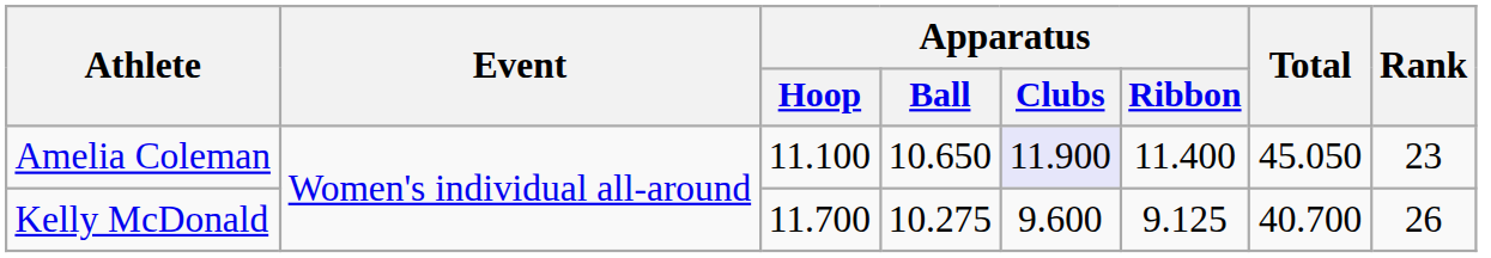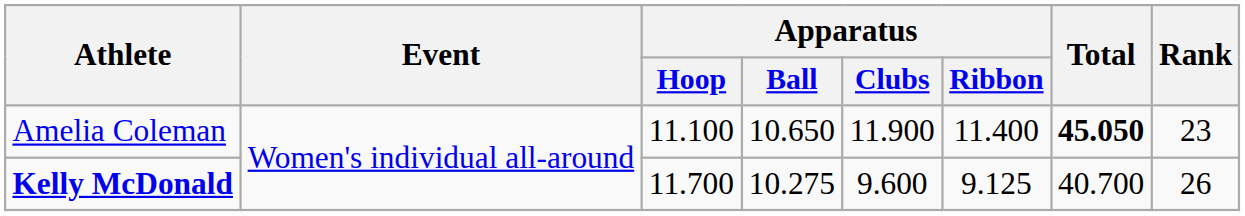row 3 | Apparatus / Clubs: lavender background -> no background
row 3 | Total: normal -> bold
row 4 | Athlete: normal -> bold
